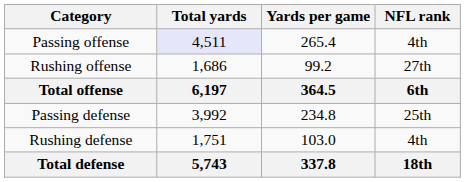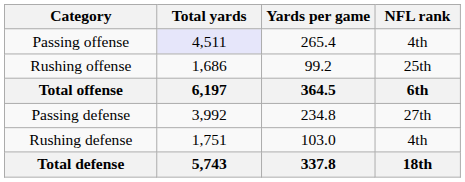Rushing offense | NFL rank: 27th -> 25th
Passing defense | NFL rank: 25th -> 27th
